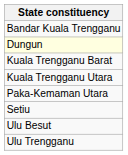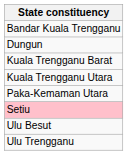row 3 | column 1: lightyellow background -> no background
row 7 | column 1: no background -> pink background
